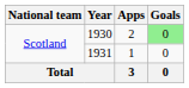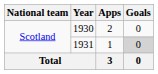1930 | Goals: lightgreen background -> no background
1931 | Goals: no background -> lightgrey background
